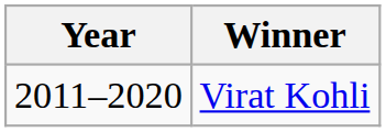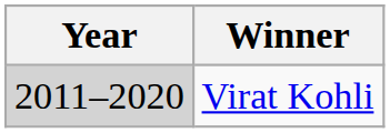Virat Kohli | Year: no background -> lightgrey background
